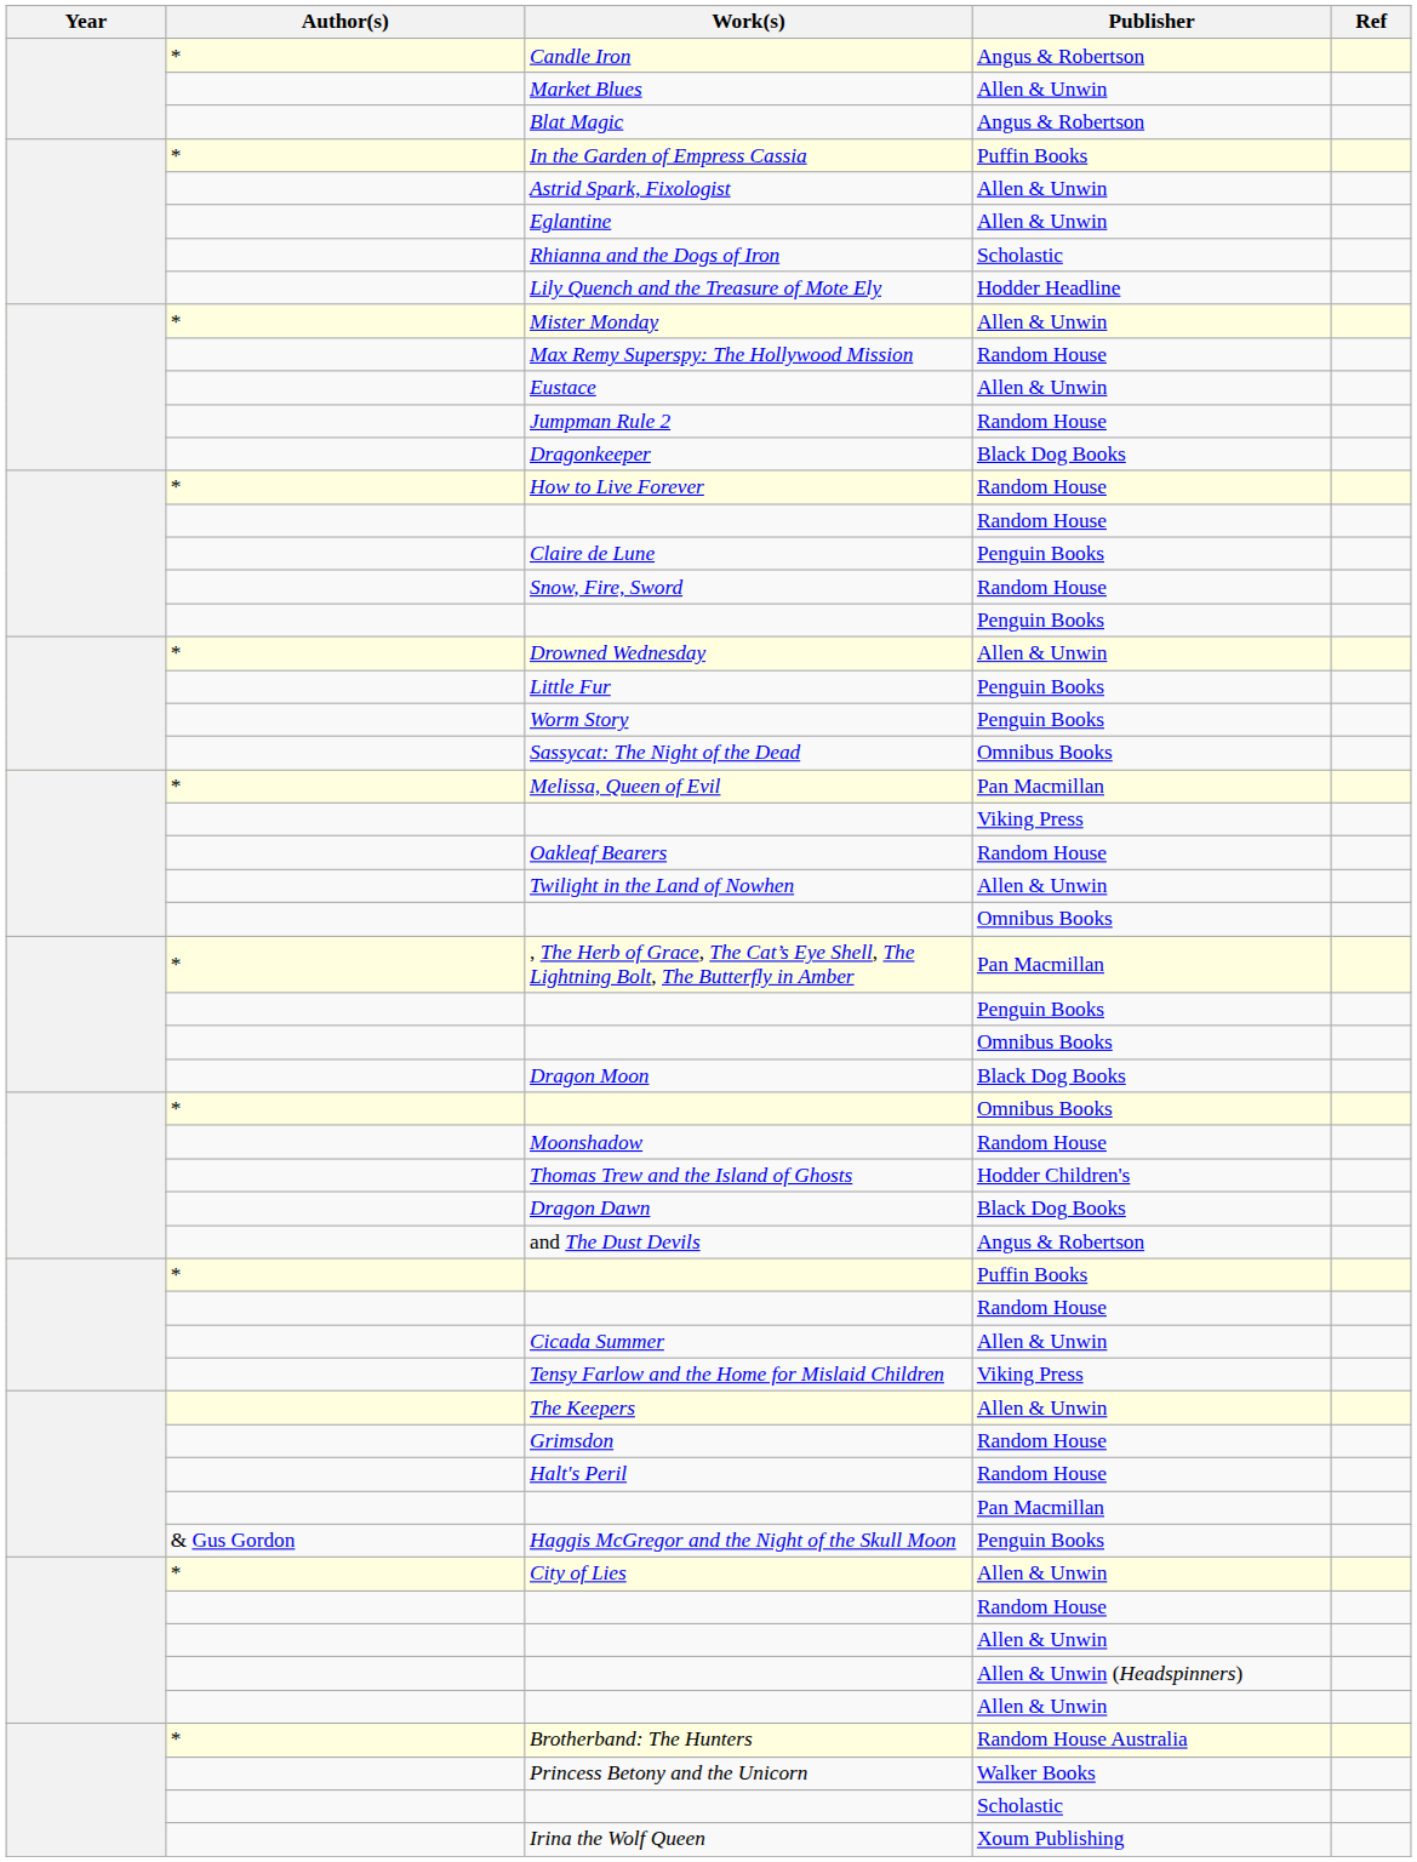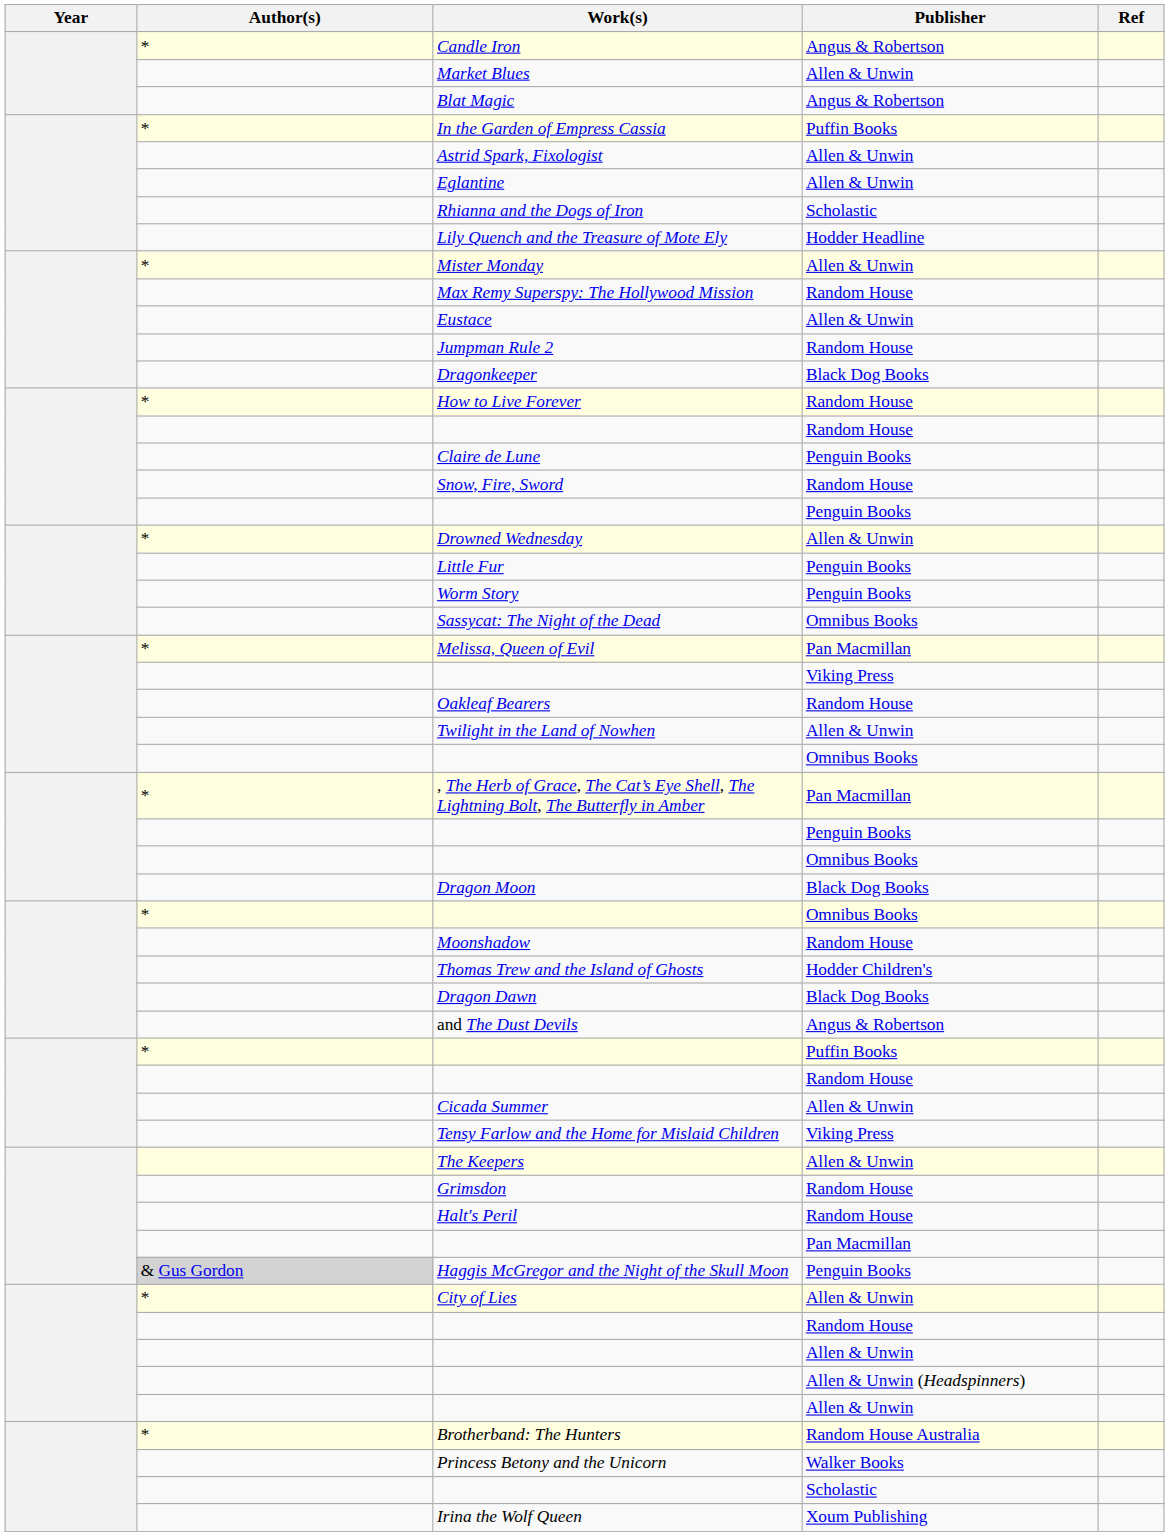Haggis McGregor and the Night of the Skull Moon | Author(s): no background -> lightgrey background
